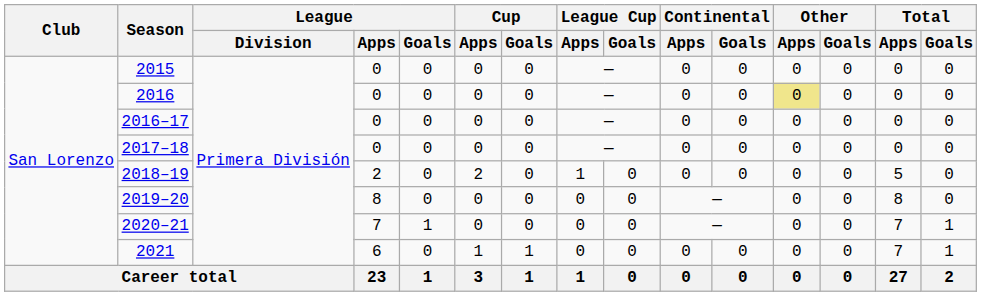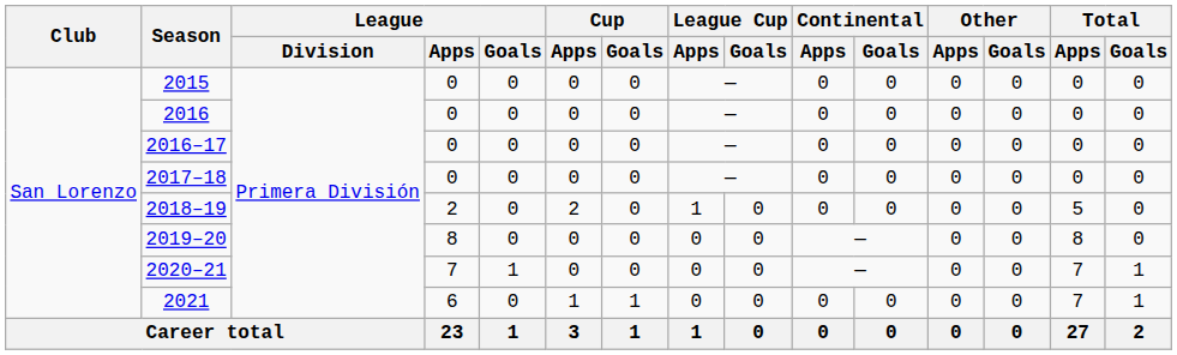2016 | Other / Apps: khaki background -> no background
